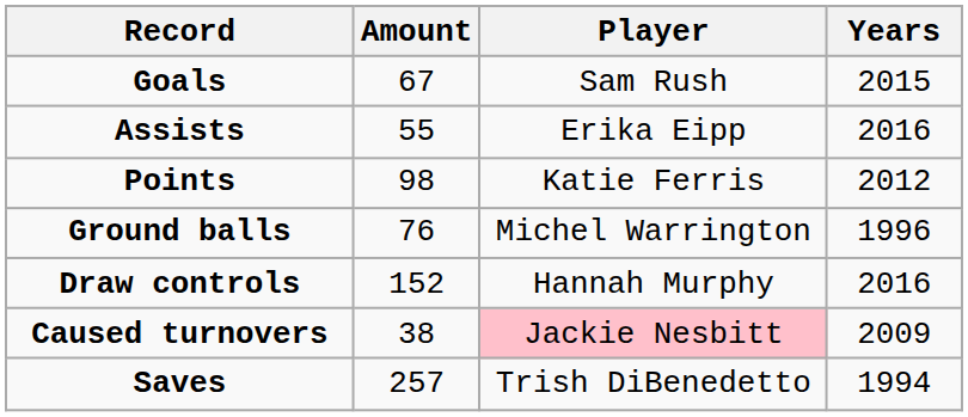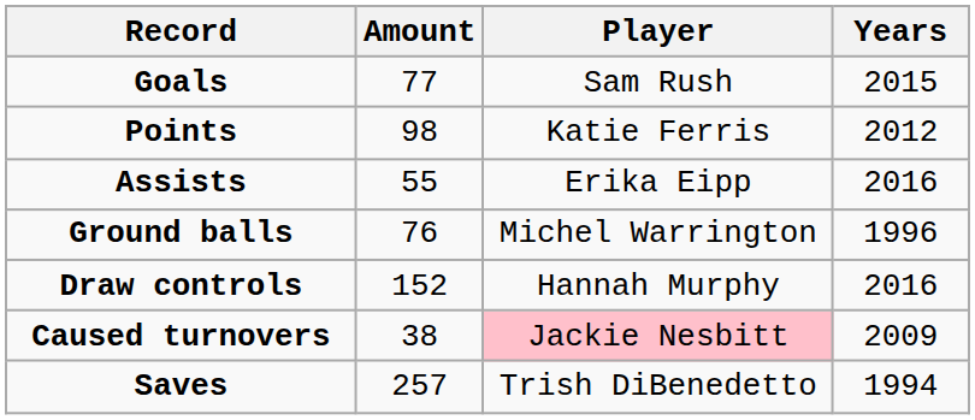Goals | Amount: 67 -> 77
rows swapped: Assists <-> Points
